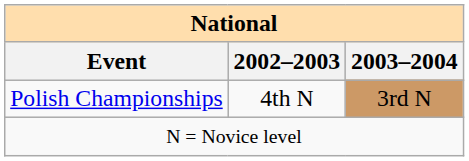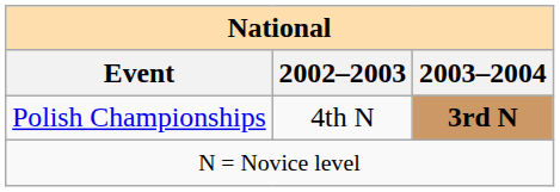Polish Championships | 2003–2004: normal -> bold
